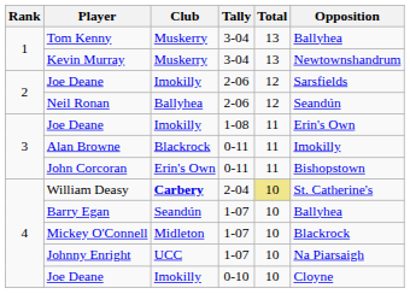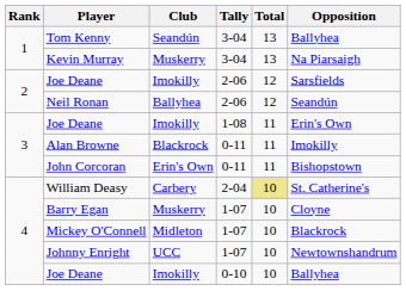Tom Kenny | Club: Muskerry -> Seandún
Kevin Murray | Opposition: Newtownshandrum -> Na Piarsaigh
William Deasy | Club: bold -> normal
Barry Egan | Club: Seandún -> Muskerry
Barry Egan | Opposition: Ballyhea -> Cloyne
Johnny Enright | Opposition: Na Piarsaigh -> Newtownshandrum
Joe Deane / 0-10 | Opposition: Cloyne -> Ballyhea
